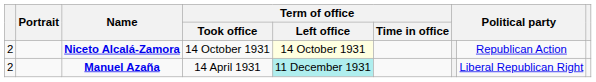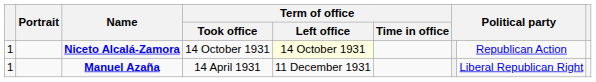Niceto Alcalá-Zamora | column 1: 2 -> 1
Manuel Azaña | column 1: 2 -> 1
Manuel Azaña | Term of office / Left office: paleturquoise background -> no background
